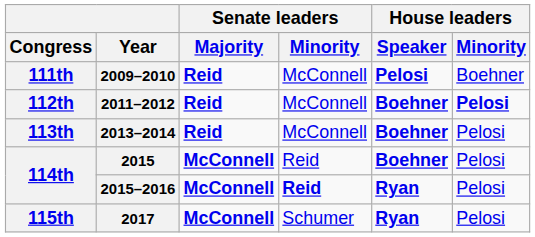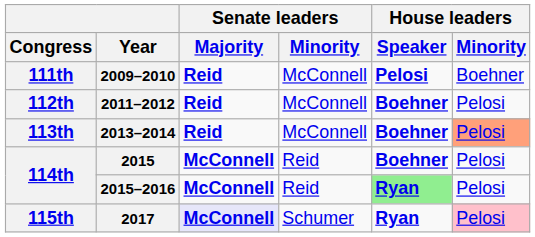2011–2012 | House leaders / Minority: bold -> normal
2013–2014 | House leaders / Minority: no background -> lightsalmon background
2015–2016 | Senate leaders / Minority: bold -> normal
2015–2016 | House leaders / Speaker: no background -> lightgreen background
2017 | Senate leaders / Majority: no background -> lavender background
2017 | House leaders / Minority: no background -> pink background
